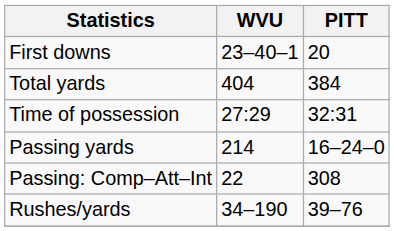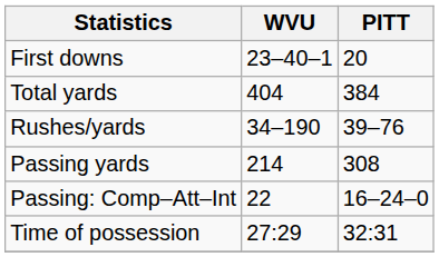rows swapped: Rushes/yards <-> Time of possession
Passing yards | PITT: 16–24–0 -> 308
Passing: Comp–Att–Int | PITT: 308 -> 16–24–0
